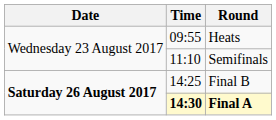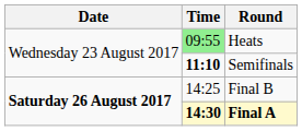Heats | Time: no background -> lightgreen background
Semifinals | Time: normal -> bold
